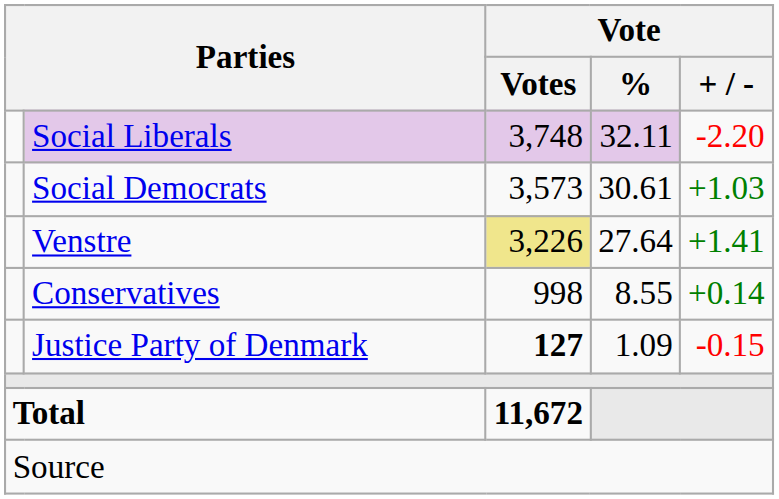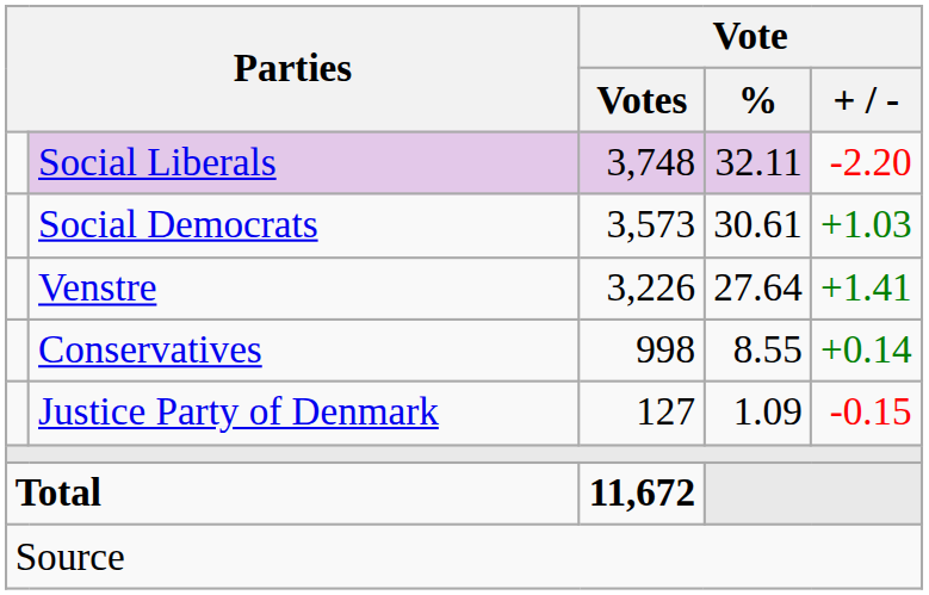Venstre | Vote / Votes: khaki background -> no background
Justice Party of Denmark | Vote / Votes: bold -> normal
